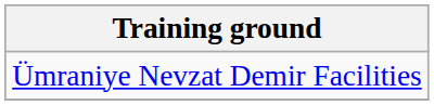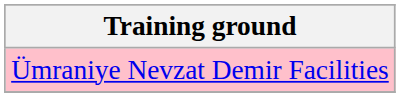row 2 | column 1: no background -> pink background
